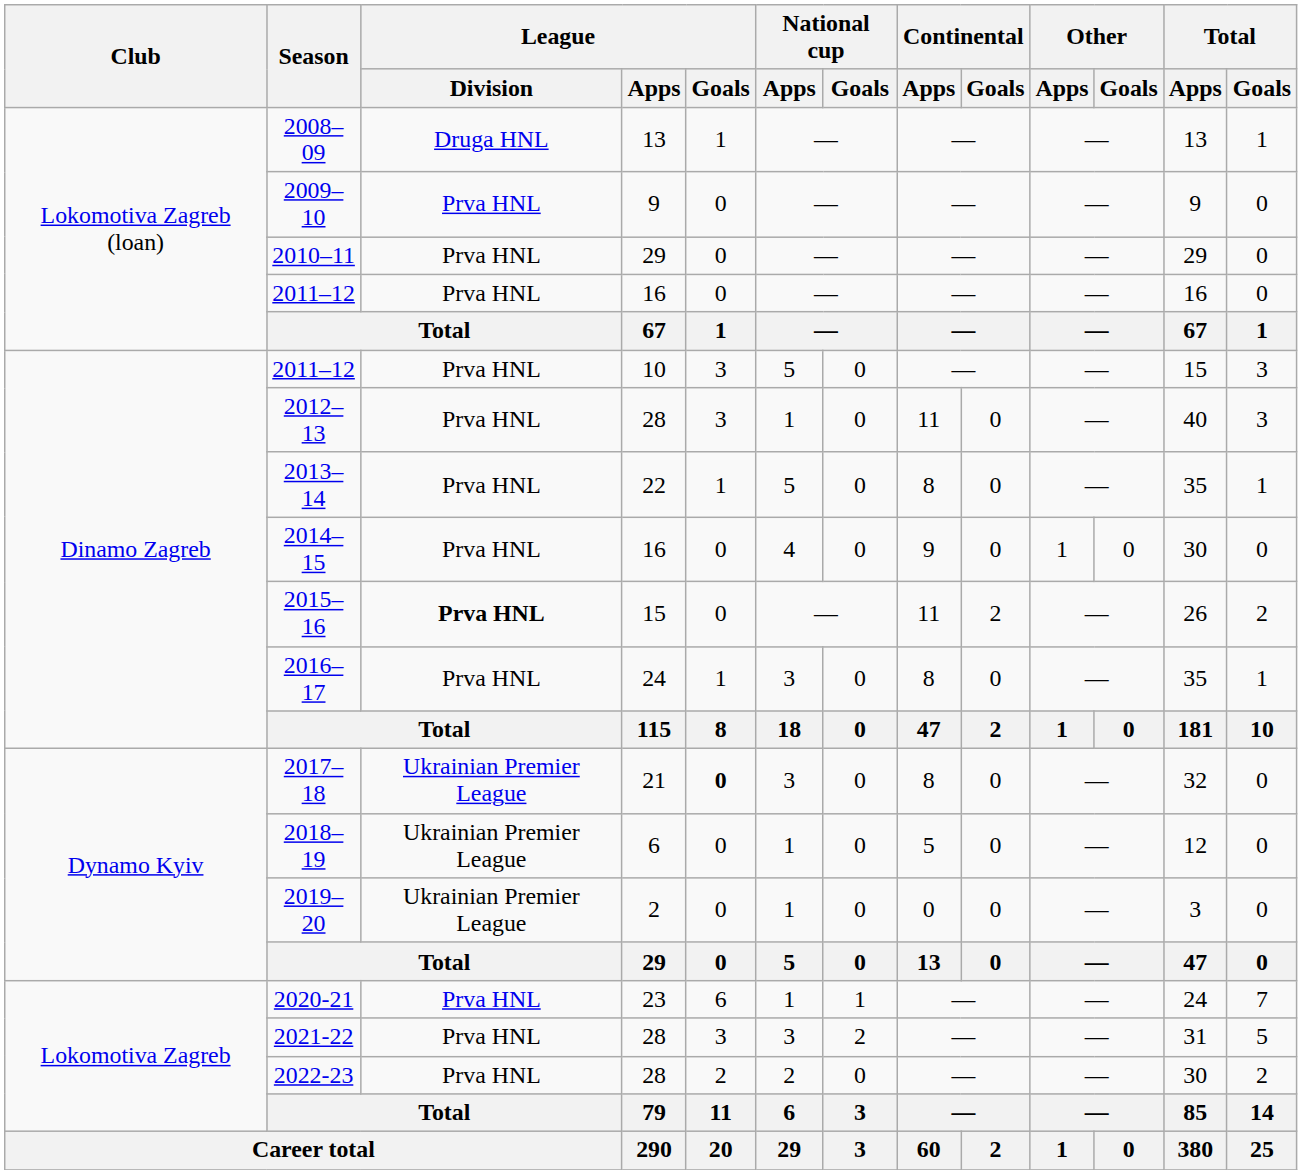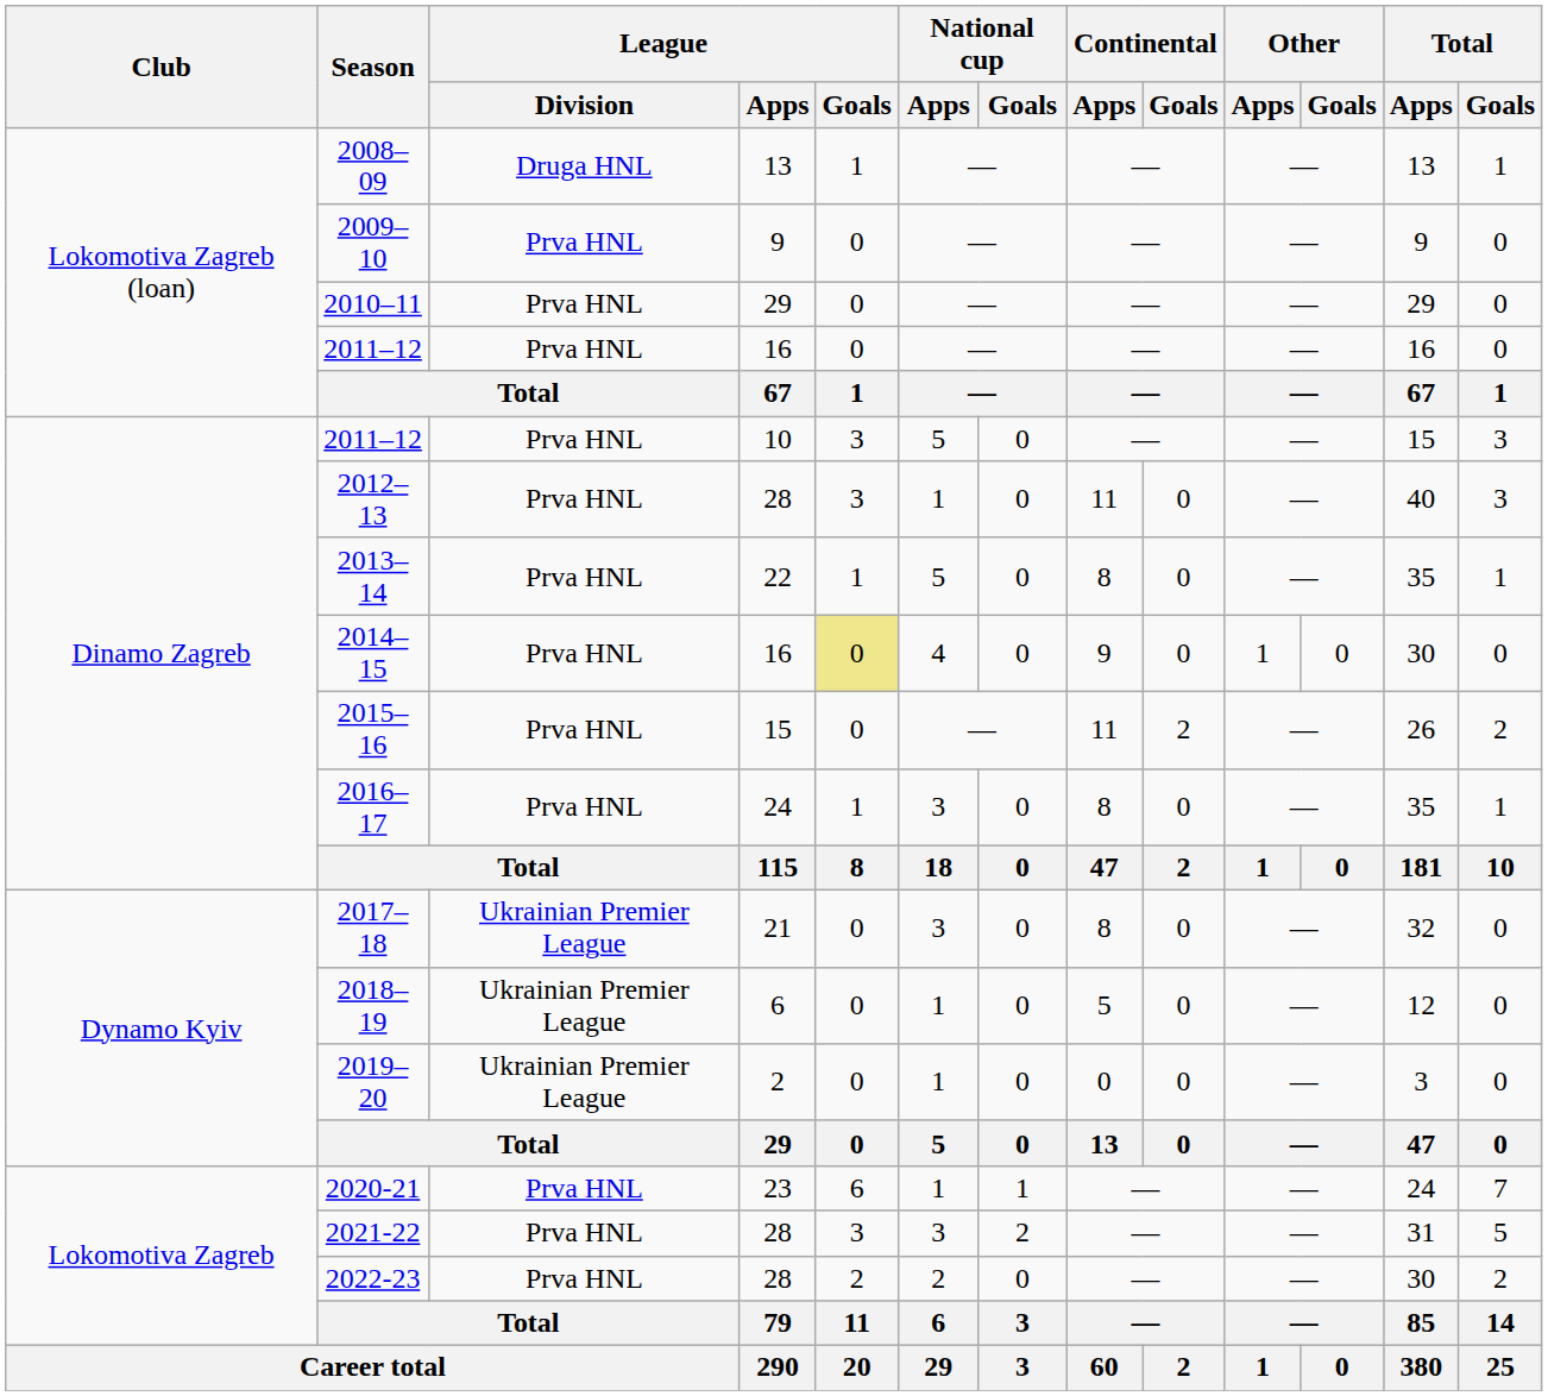2014–15 | League / Goals: no background -> khaki background
2015–16 | League / Division: bold -> normal
2017–18 | League / Goals: bold -> normal
